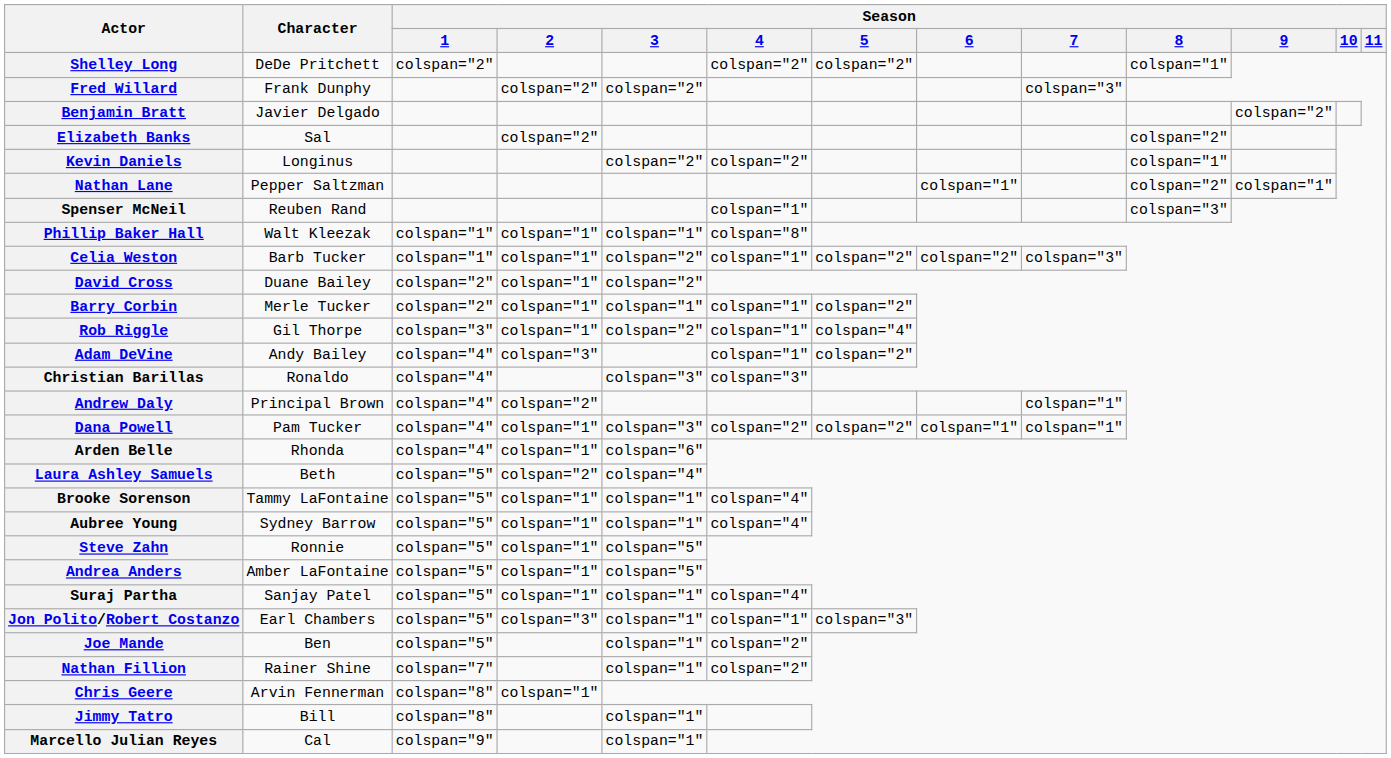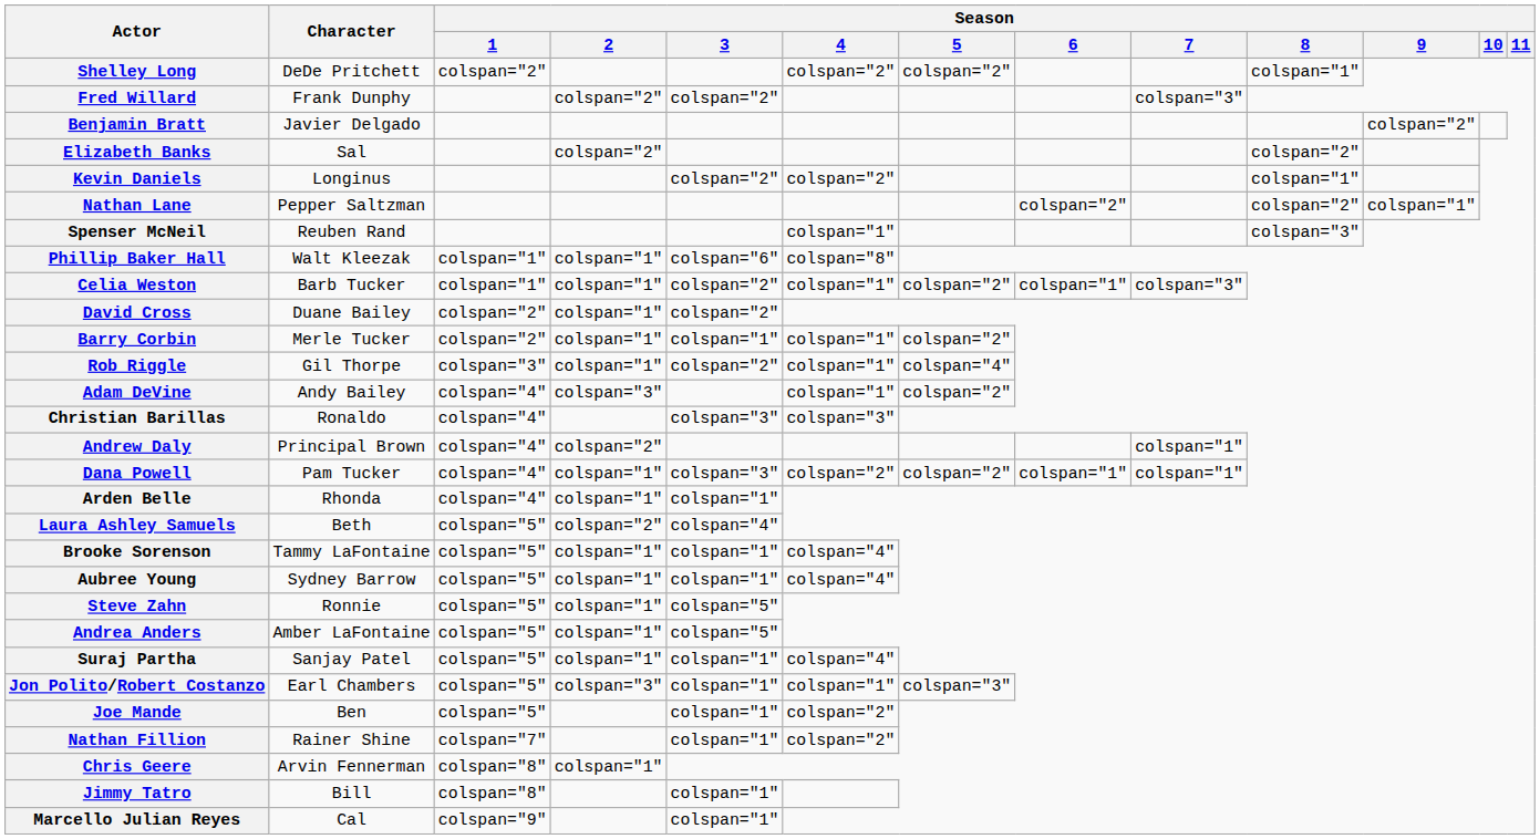Nathan Lane | Season / 6: colspan="1" -> colspan="2"
Phillip Baker Hall | Season / 3: colspan="1" -> colspan="6"
Celia Weston | Season / 6: colspan="2" -> colspan="1"
Arden Belle | Season / 3: colspan="6" -> colspan="1"
